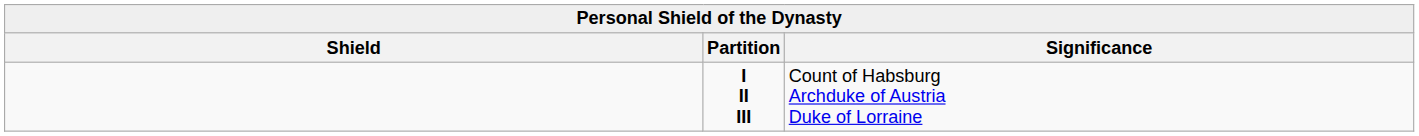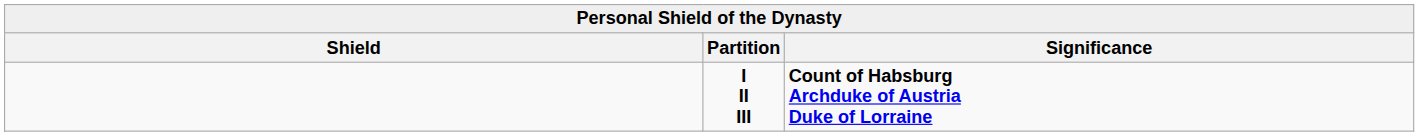I II III | Significance: normal -> bold
